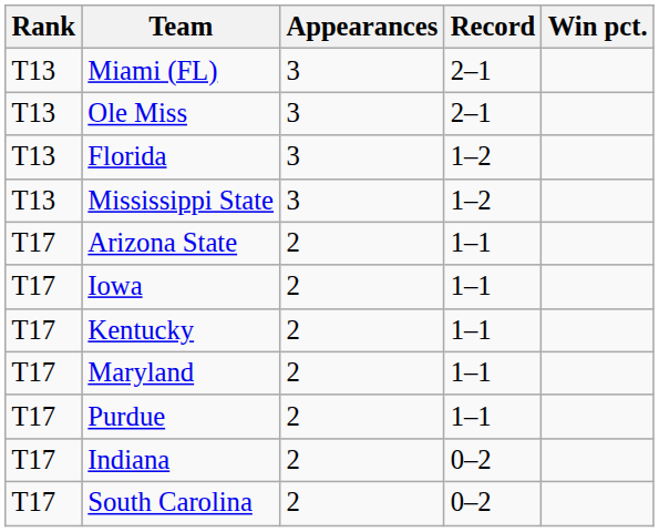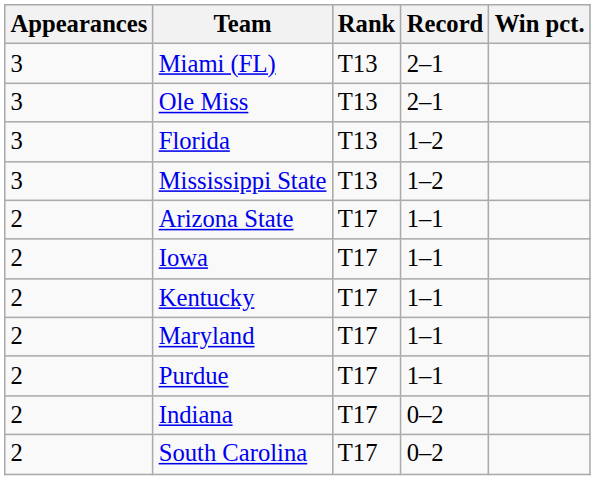columns swapped: Rank <-> Appearances
